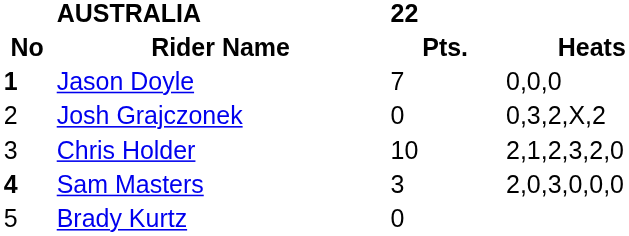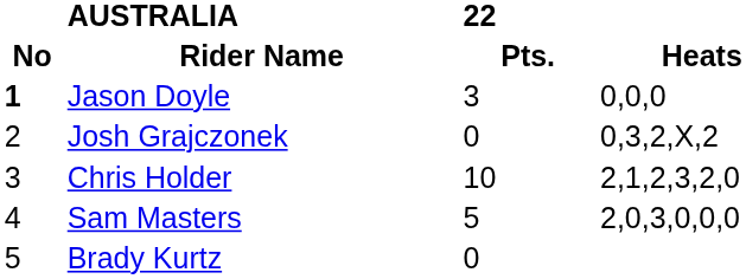Jason Doyle | 22 / Pts.: 7 -> 3
Sam Masters | No: bold -> normal
Sam Masters | 22 / Pts.: 3 -> 5
